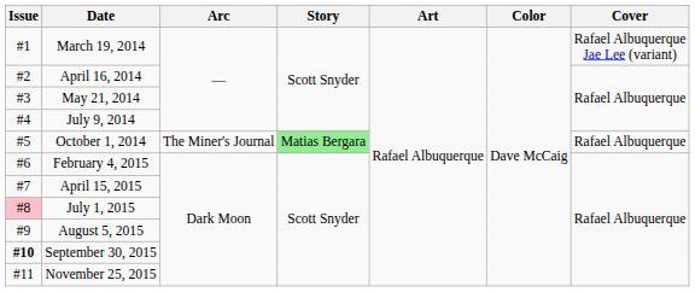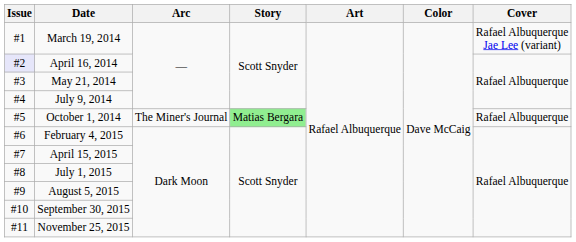April 16, 2014 | Issue: no background -> lavender background
July 1, 2015 | Issue: pink background -> no background
September 30, 2015 | Issue: bold -> normal
